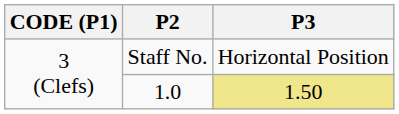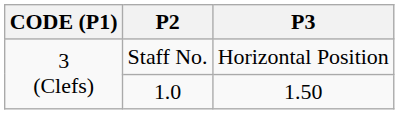1.0 | P3: khaki background -> no background
